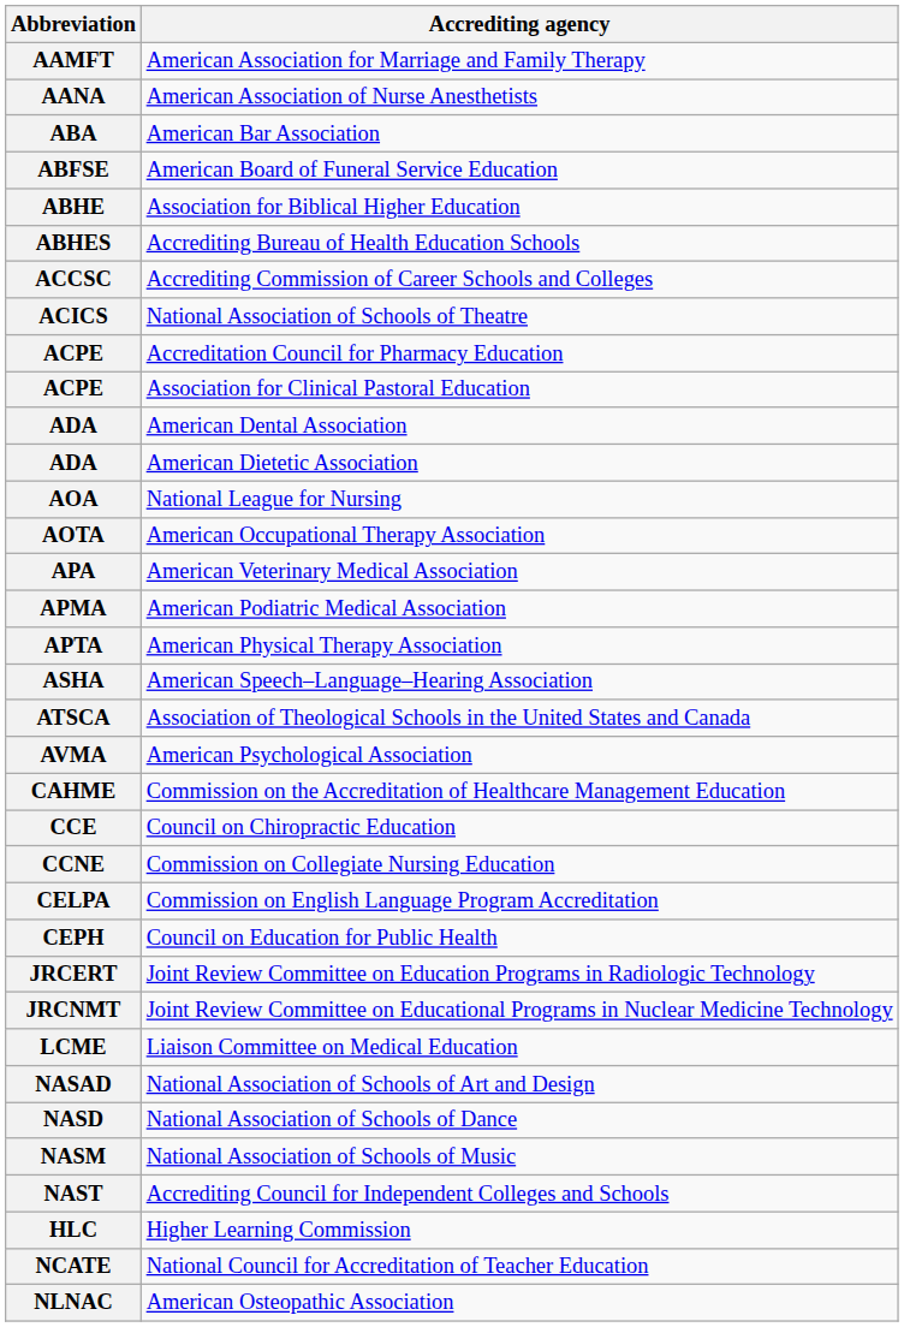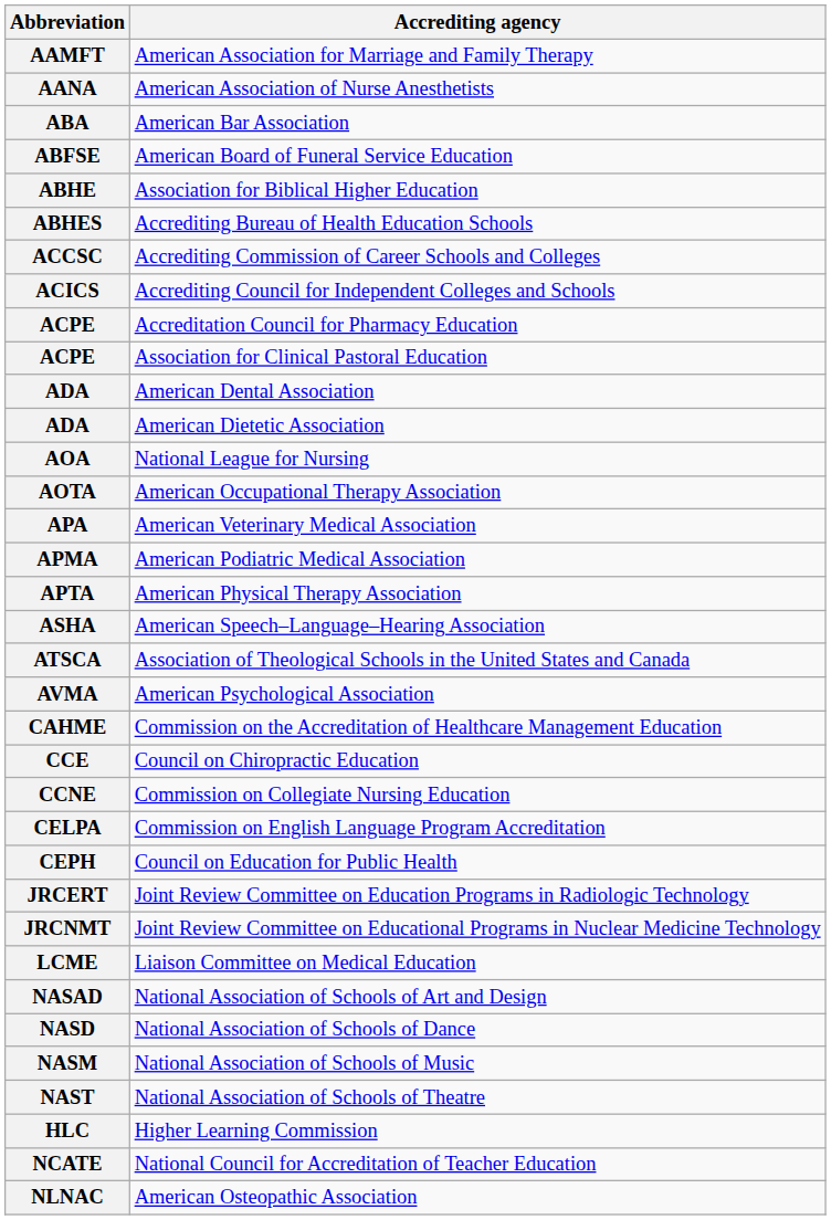row 9 | Accrediting agency: National Association of Schools of Theatre -> Accrediting Council for Independent Colleges and Schools
row 33 | Accrediting agency: Accrediting Council for Independent Colleges and Schools -> National Association of Schools of Theatre
